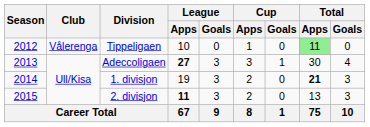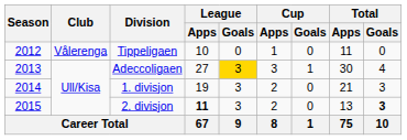Tippeligaen | Total / Apps: lightgreen background -> no background
Adeccoligaen | League / Apps: bold -> normal
Adeccoligaen | League / Goals: no background -> gold background
1. divisjon | Total / Apps: bold -> normal
2. divisjon | Total / Goals: normal -> bold
